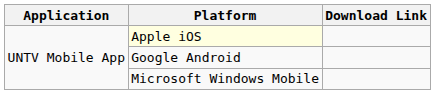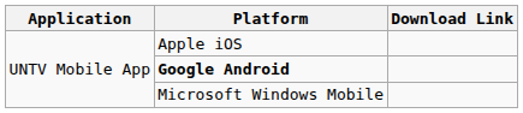Apple iOS | Platform: lightyellow background -> no background
Google Android | Platform: normal -> bold
